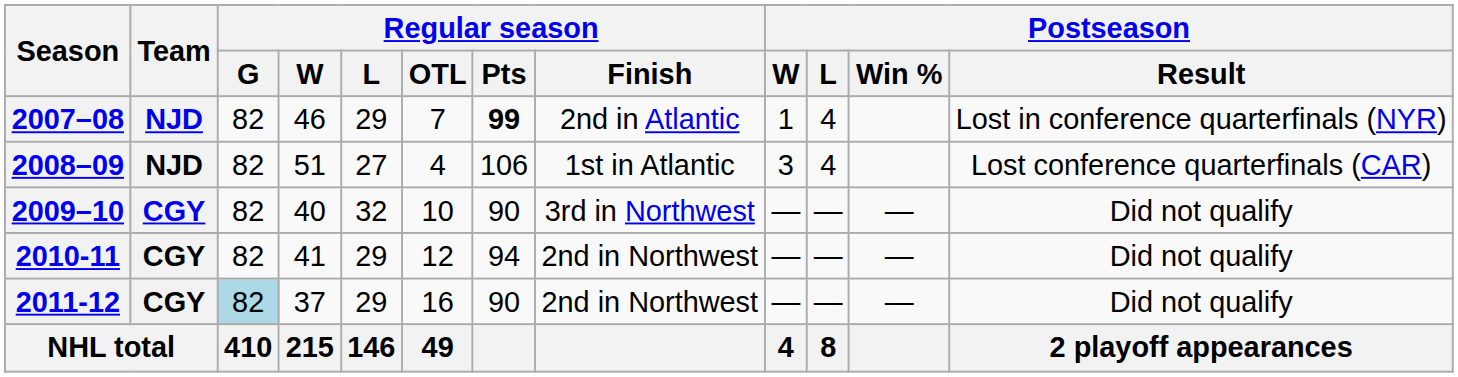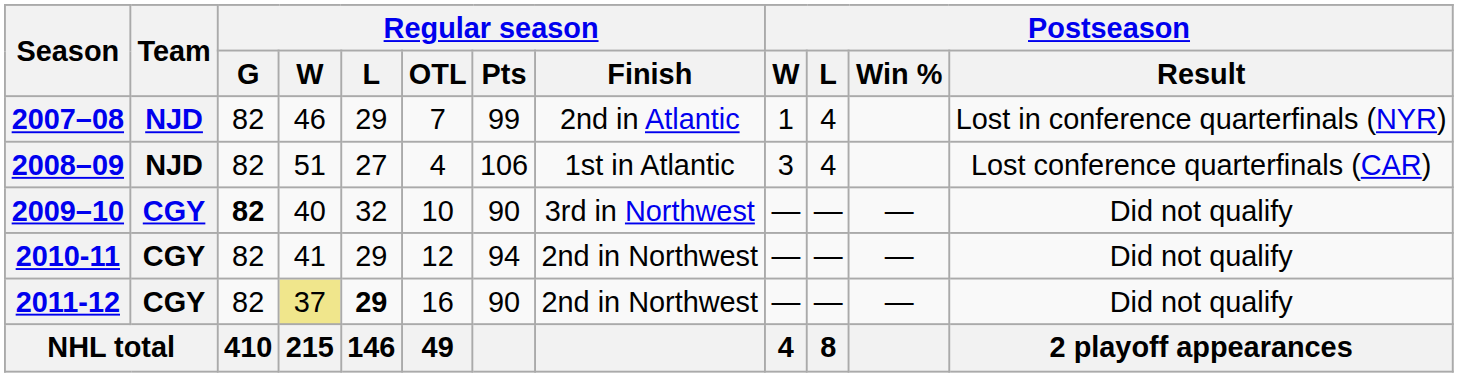2007–08 | Regular season / Pts: bold -> normal
2009–10 | Regular season / G: normal -> bold
2011-12 | Regular season / G: lightblue background -> no background
2011-12 | Regular season / W: no background -> khaki background
2011-12 | Regular season / L: normal -> bold
